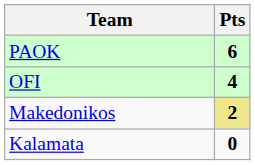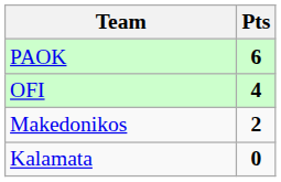Makedonikos | Pts: khaki background -> no background
